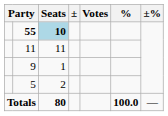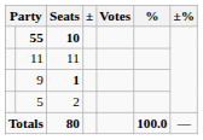55 | Seats: lightblue background -> no background
9 | Seats: normal -> bold
